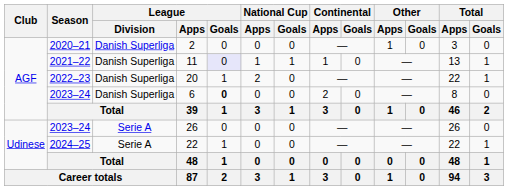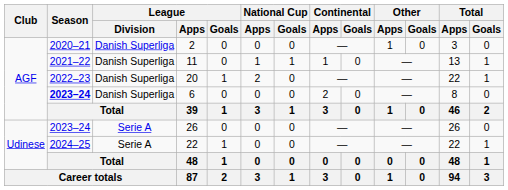11 | League / Goals: lavender background -> no background
6 | Season: normal -> bold
6 | League / Goals: bold -> normal
